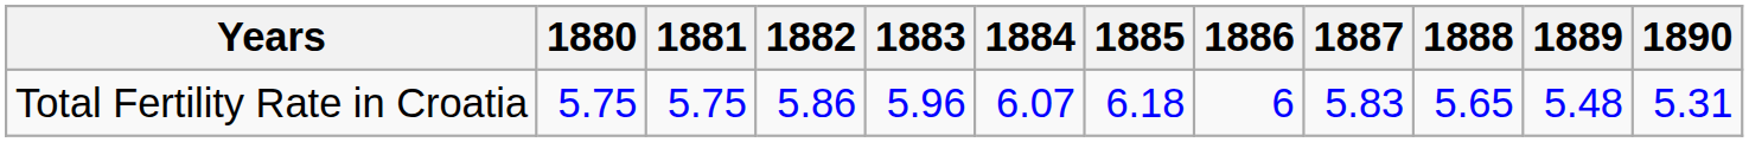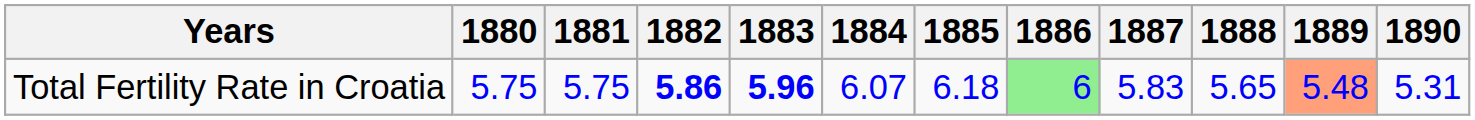row 2 | 1882: normal -> bold
row 2 | 1883: normal -> bold
row 2 | 1886: no background -> lightgreen background
row 2 | 1889: no background -> lightsalmon background
